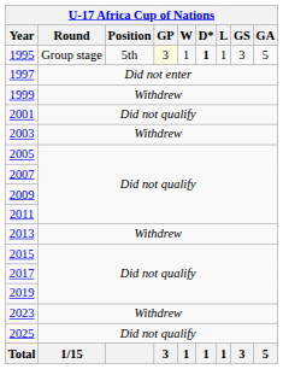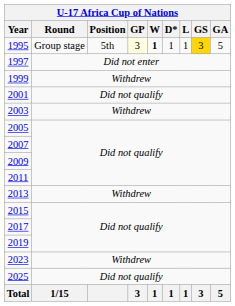1995 | W: normal -> bold
1995 | D*: bold -> normal
1995 | GS: no background -> gold background
